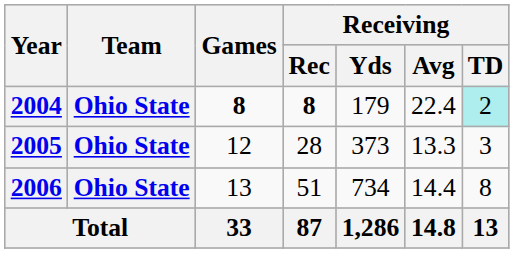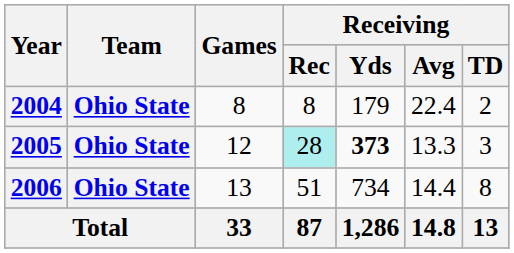2004 | Games: bold -> normal
2004 | Receiving / Rec: bold -> normal
2004 | Receiving / TD: paleturquoise background -> no background
2005 | Receiving / Rec: no background -> paleturquoise background
2005 | Receiving / Yds: normal -> bold
